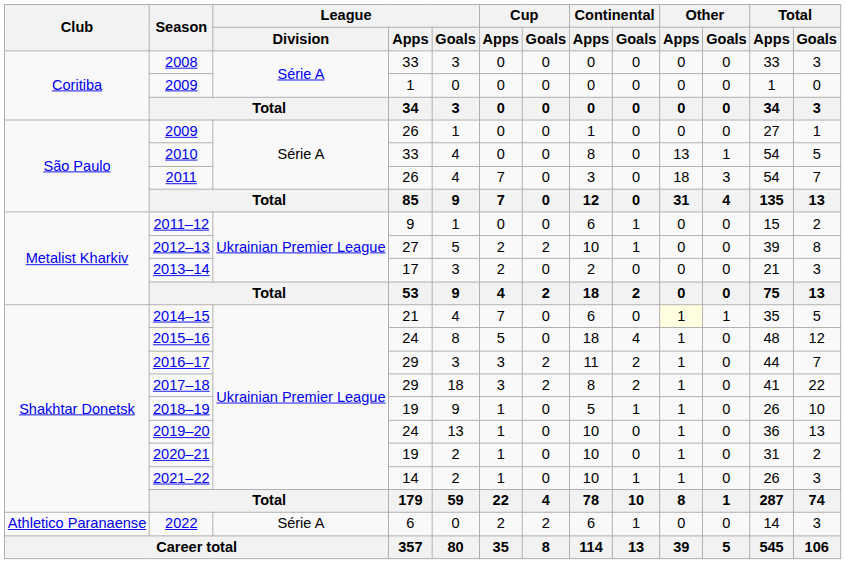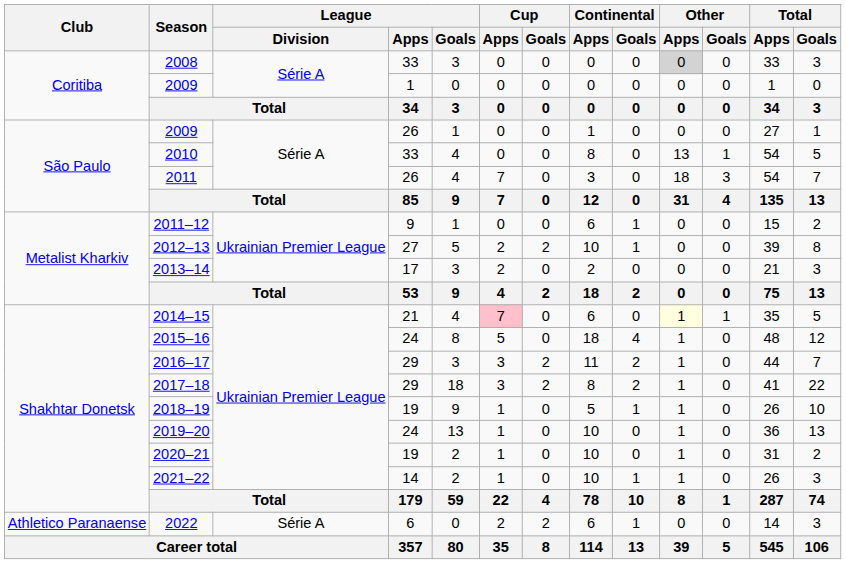2008 | Other / Apps: no background -> lightgrey background
2014–15 | Cup / Apps: no background -> pink background
